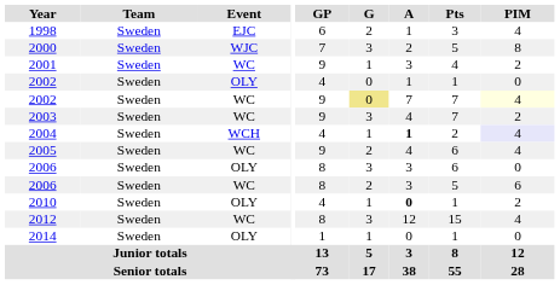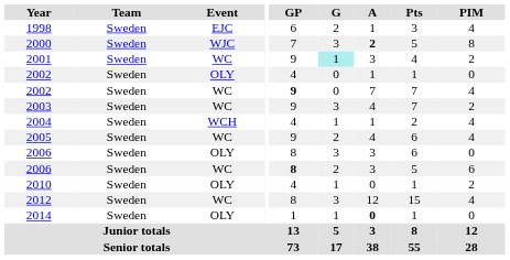2000 | A: normal -> bold
2001 | G: no background -> paleturquoise background
2002 / WC | GP: normal -> bold
2002 / WC | G: khaki background -> no background
2002 / WC | PIM: lightyellow background -> no background
2004 | A: bold -> normal
2004 | PIM: lavender background -> no background
2006 / WC | GP: normal -> bold
2010 | A: bold -> normal
2014 | A: normal -> bold
